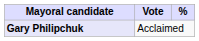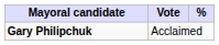Gary Philipchuk | Mayoral candidate: lavender background -> no background
